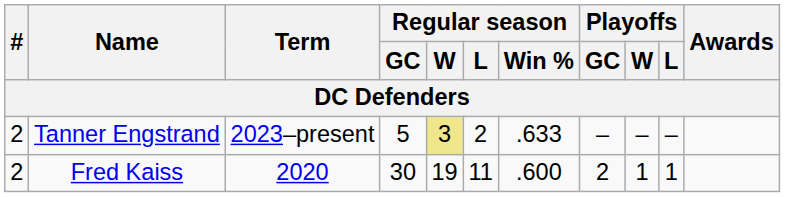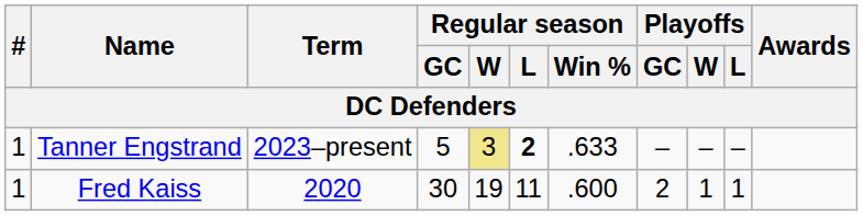Tanner Engstrand | #: 2 -> 1
Tanner Engstrand | Regular season / L: normal -> bold
Fred Kaiss | #: 2 -> 1
